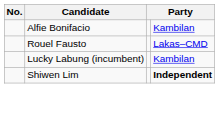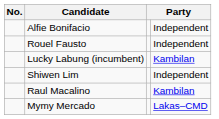Alfie Bonifacio | column 4: Kambilan -> Independent
Rouel Fausto | column 4: Lakas–CMD -> Independent
Shiwen Lim | column 4: bold -> normal
+ row: Raul Macalino | Kambilan
+ row: Mymy Mercado | Lakas–CMD
